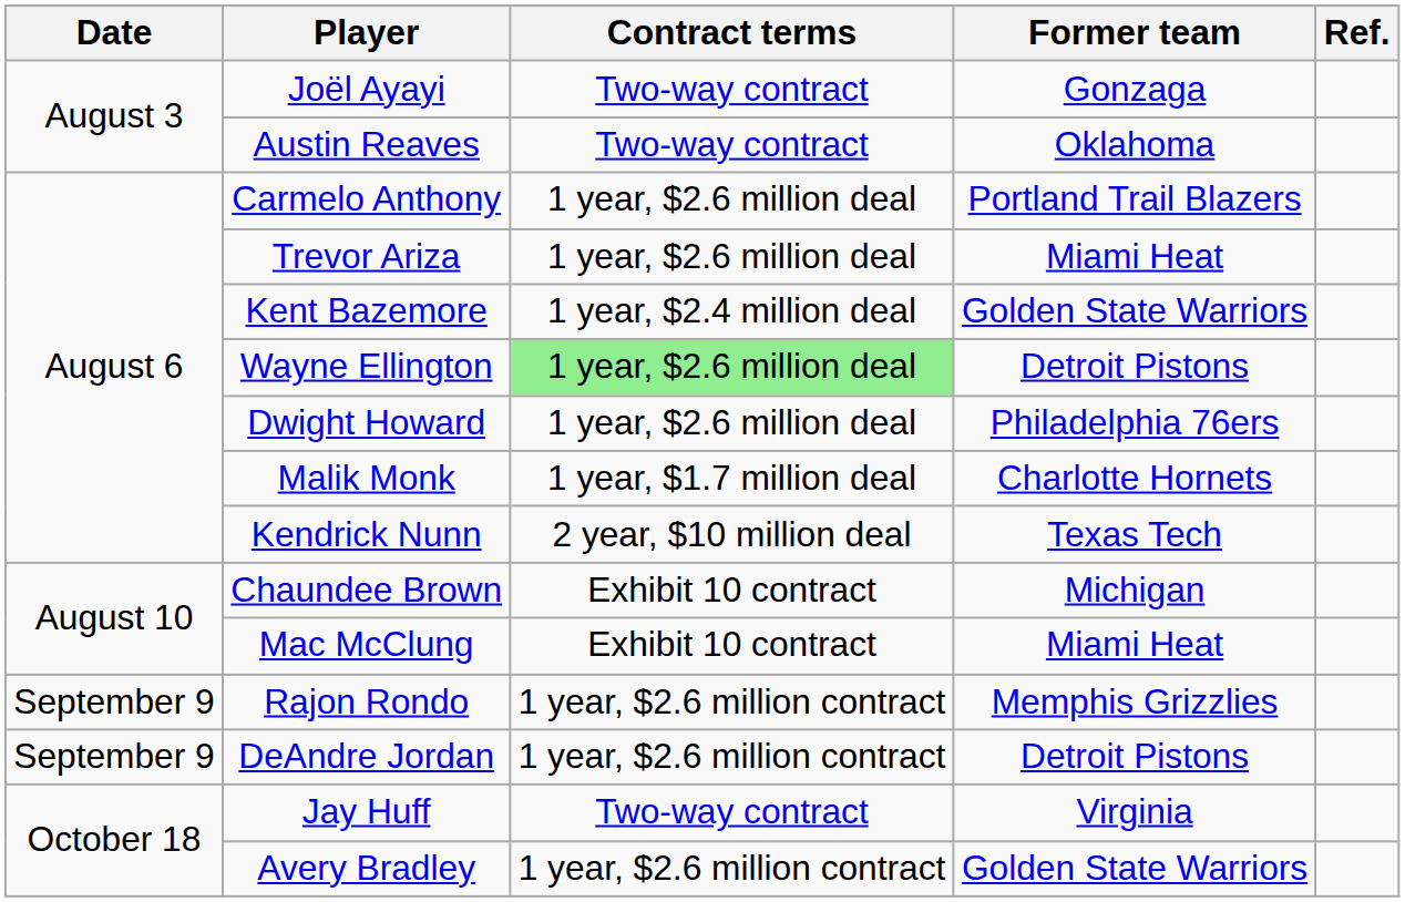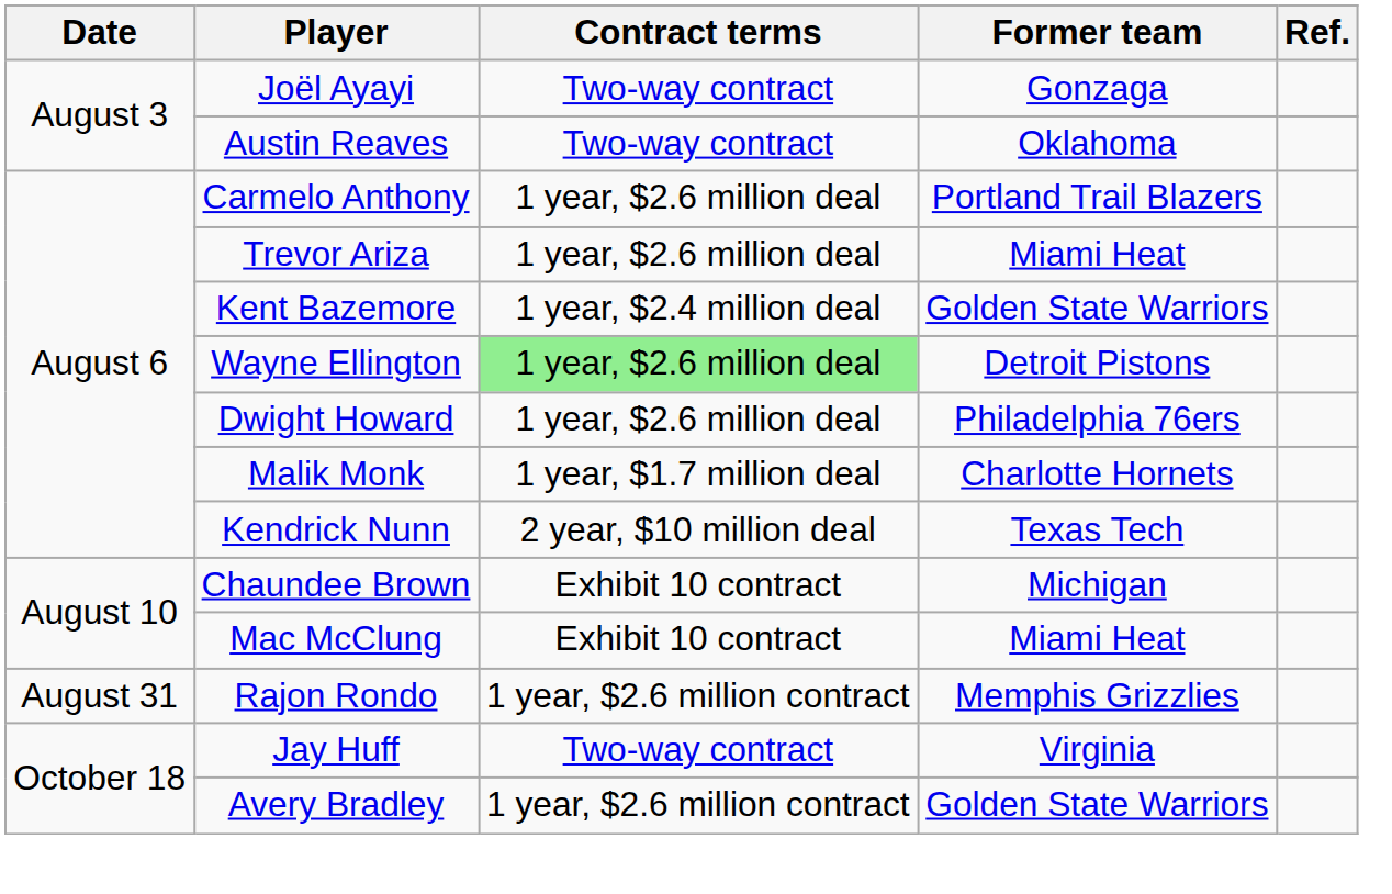Rajon Rondo | Date: September 9 -> August 31
- row: September 9 | DeAndre Jordan | 1 year, $2.6 million contract | Detroit Pistons
